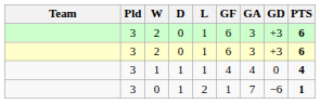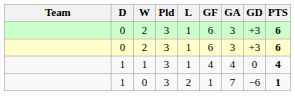columns swapped: Pld <-> D
